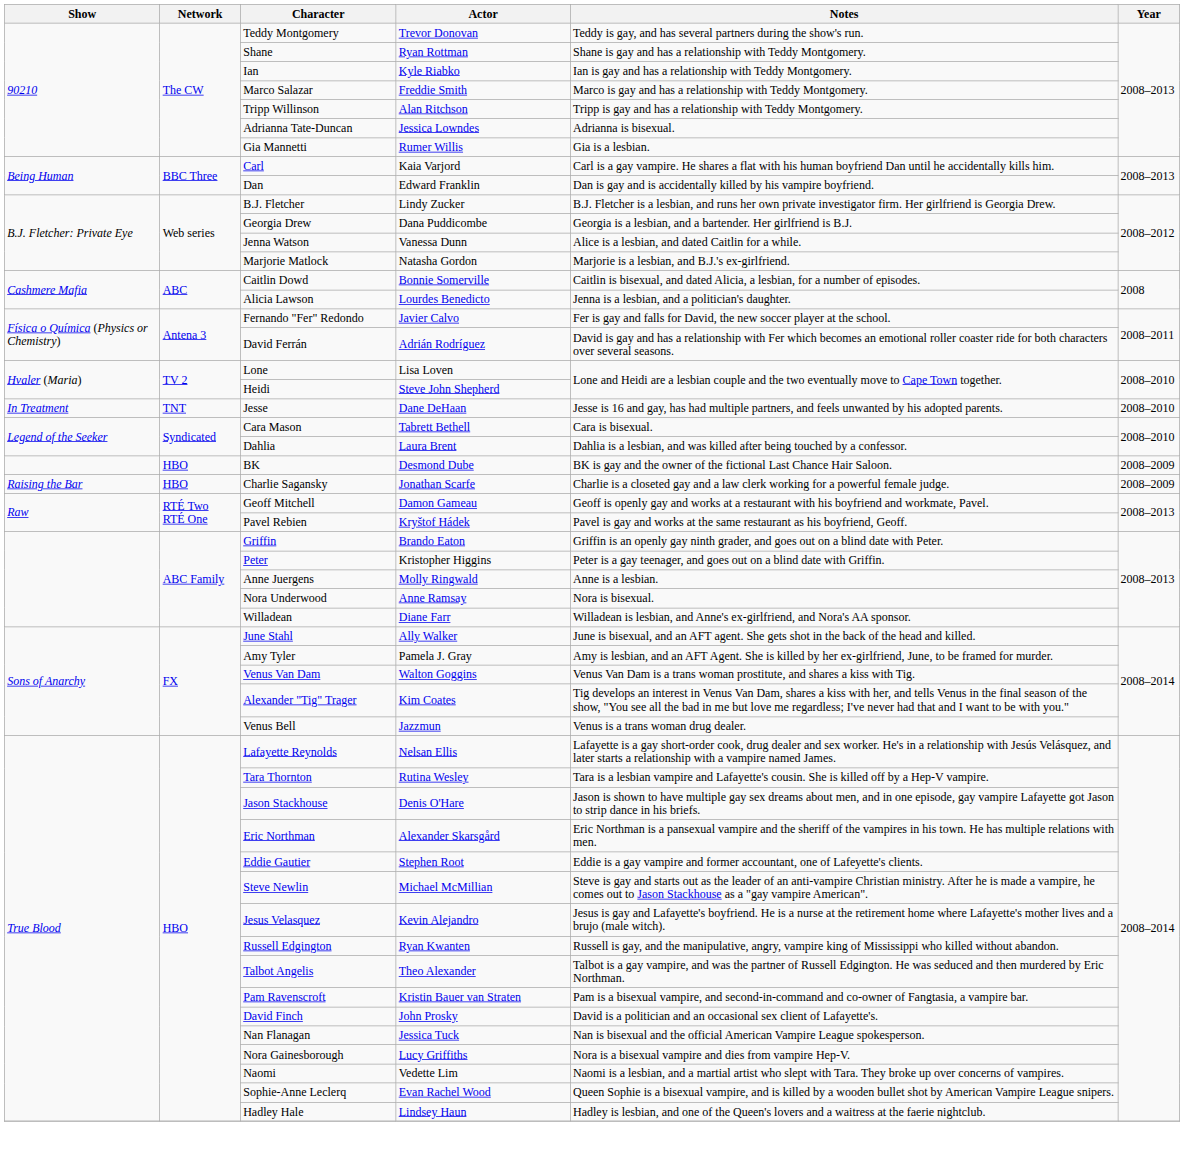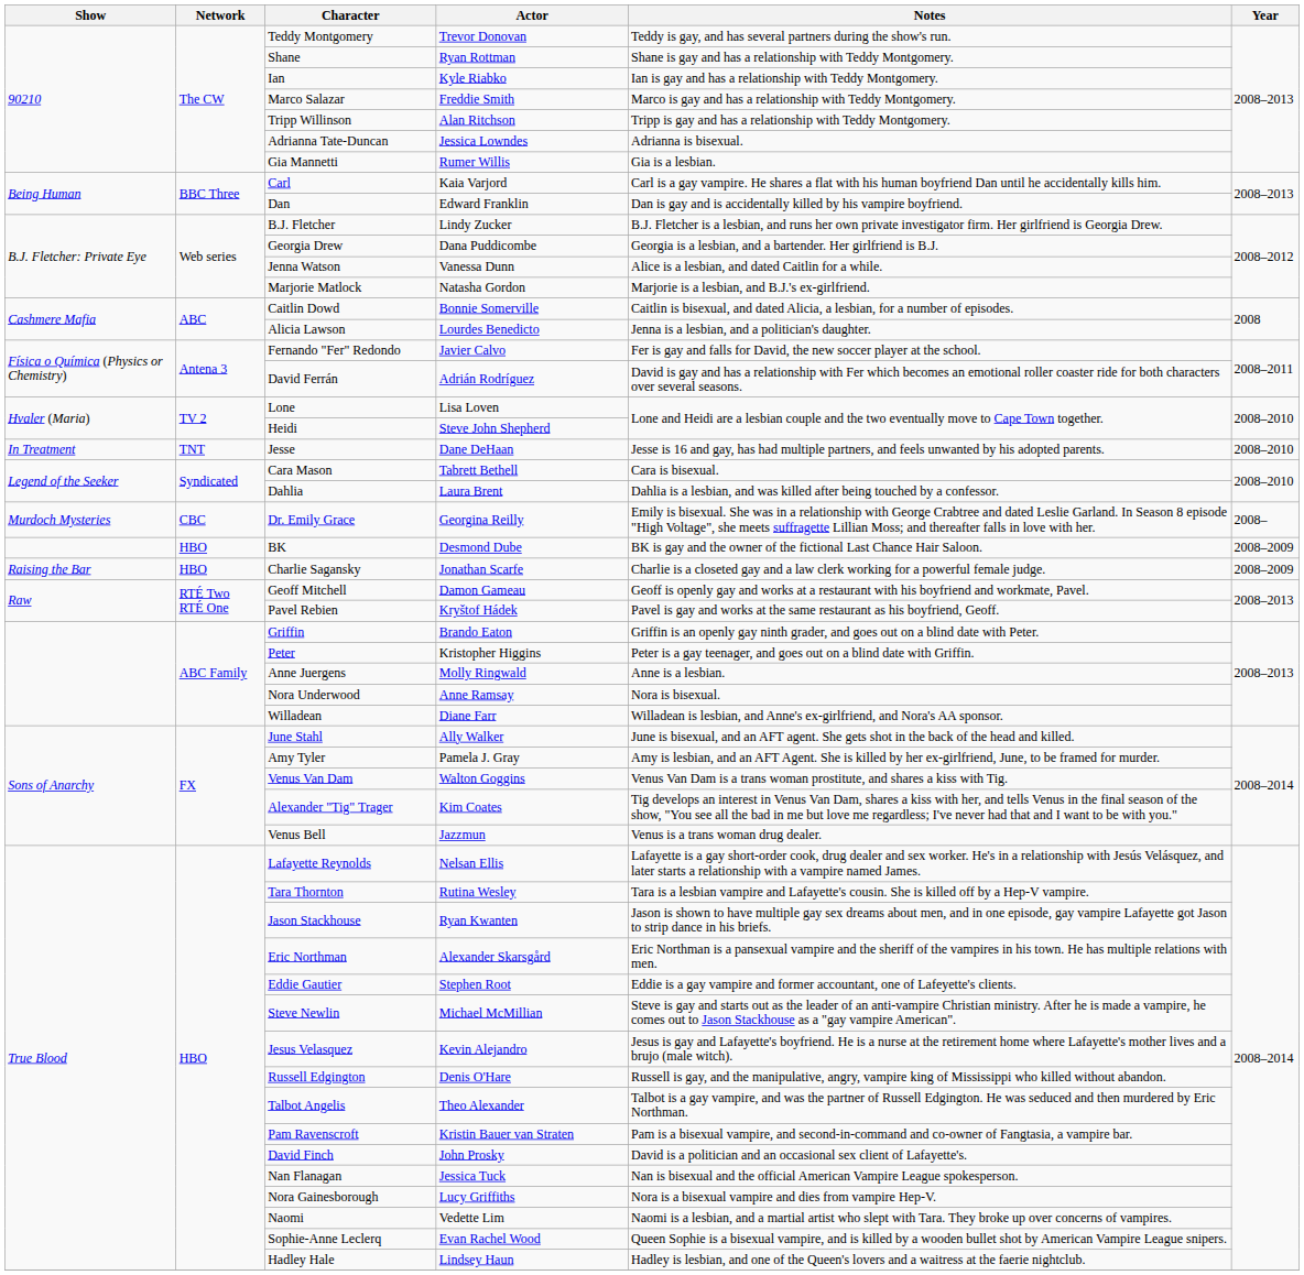+ row: Murdoch Mysteries | CBC | Dr. Emily Grace | Georgina Reilly | Emily is bisexual. She was in a relationship with George Crabtree and dated Leslie Garland. In Season 8 episode "High Voltage", she meets suffragette Lillian Moss; and thereafter falls in love with her. | 2008–
Jason Stackhouse | Actor: Denis O'Hare -> Ryan Kwanten
Russell Edgington | Actor: Ryan Kwanten -> Denis O'Hare
